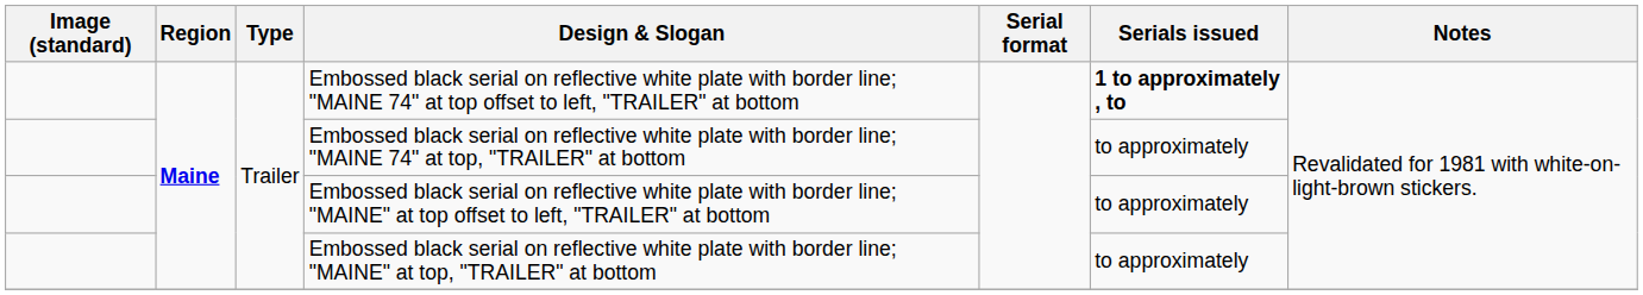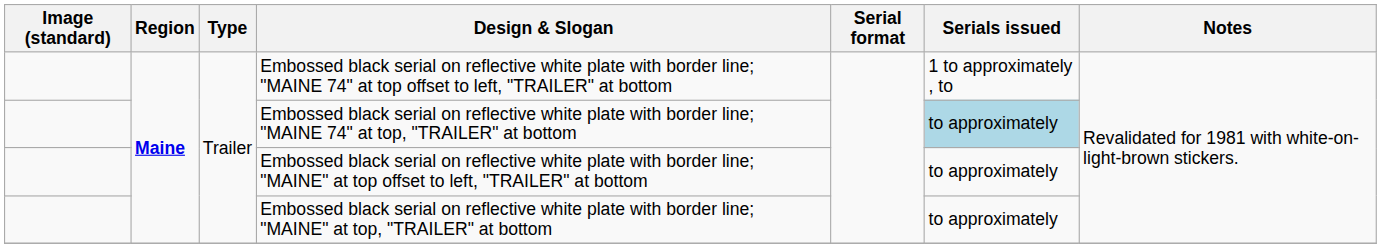row 2 | Serials issued: bold -> normal
row 3 | Serials issued: no background -> lightblue background
